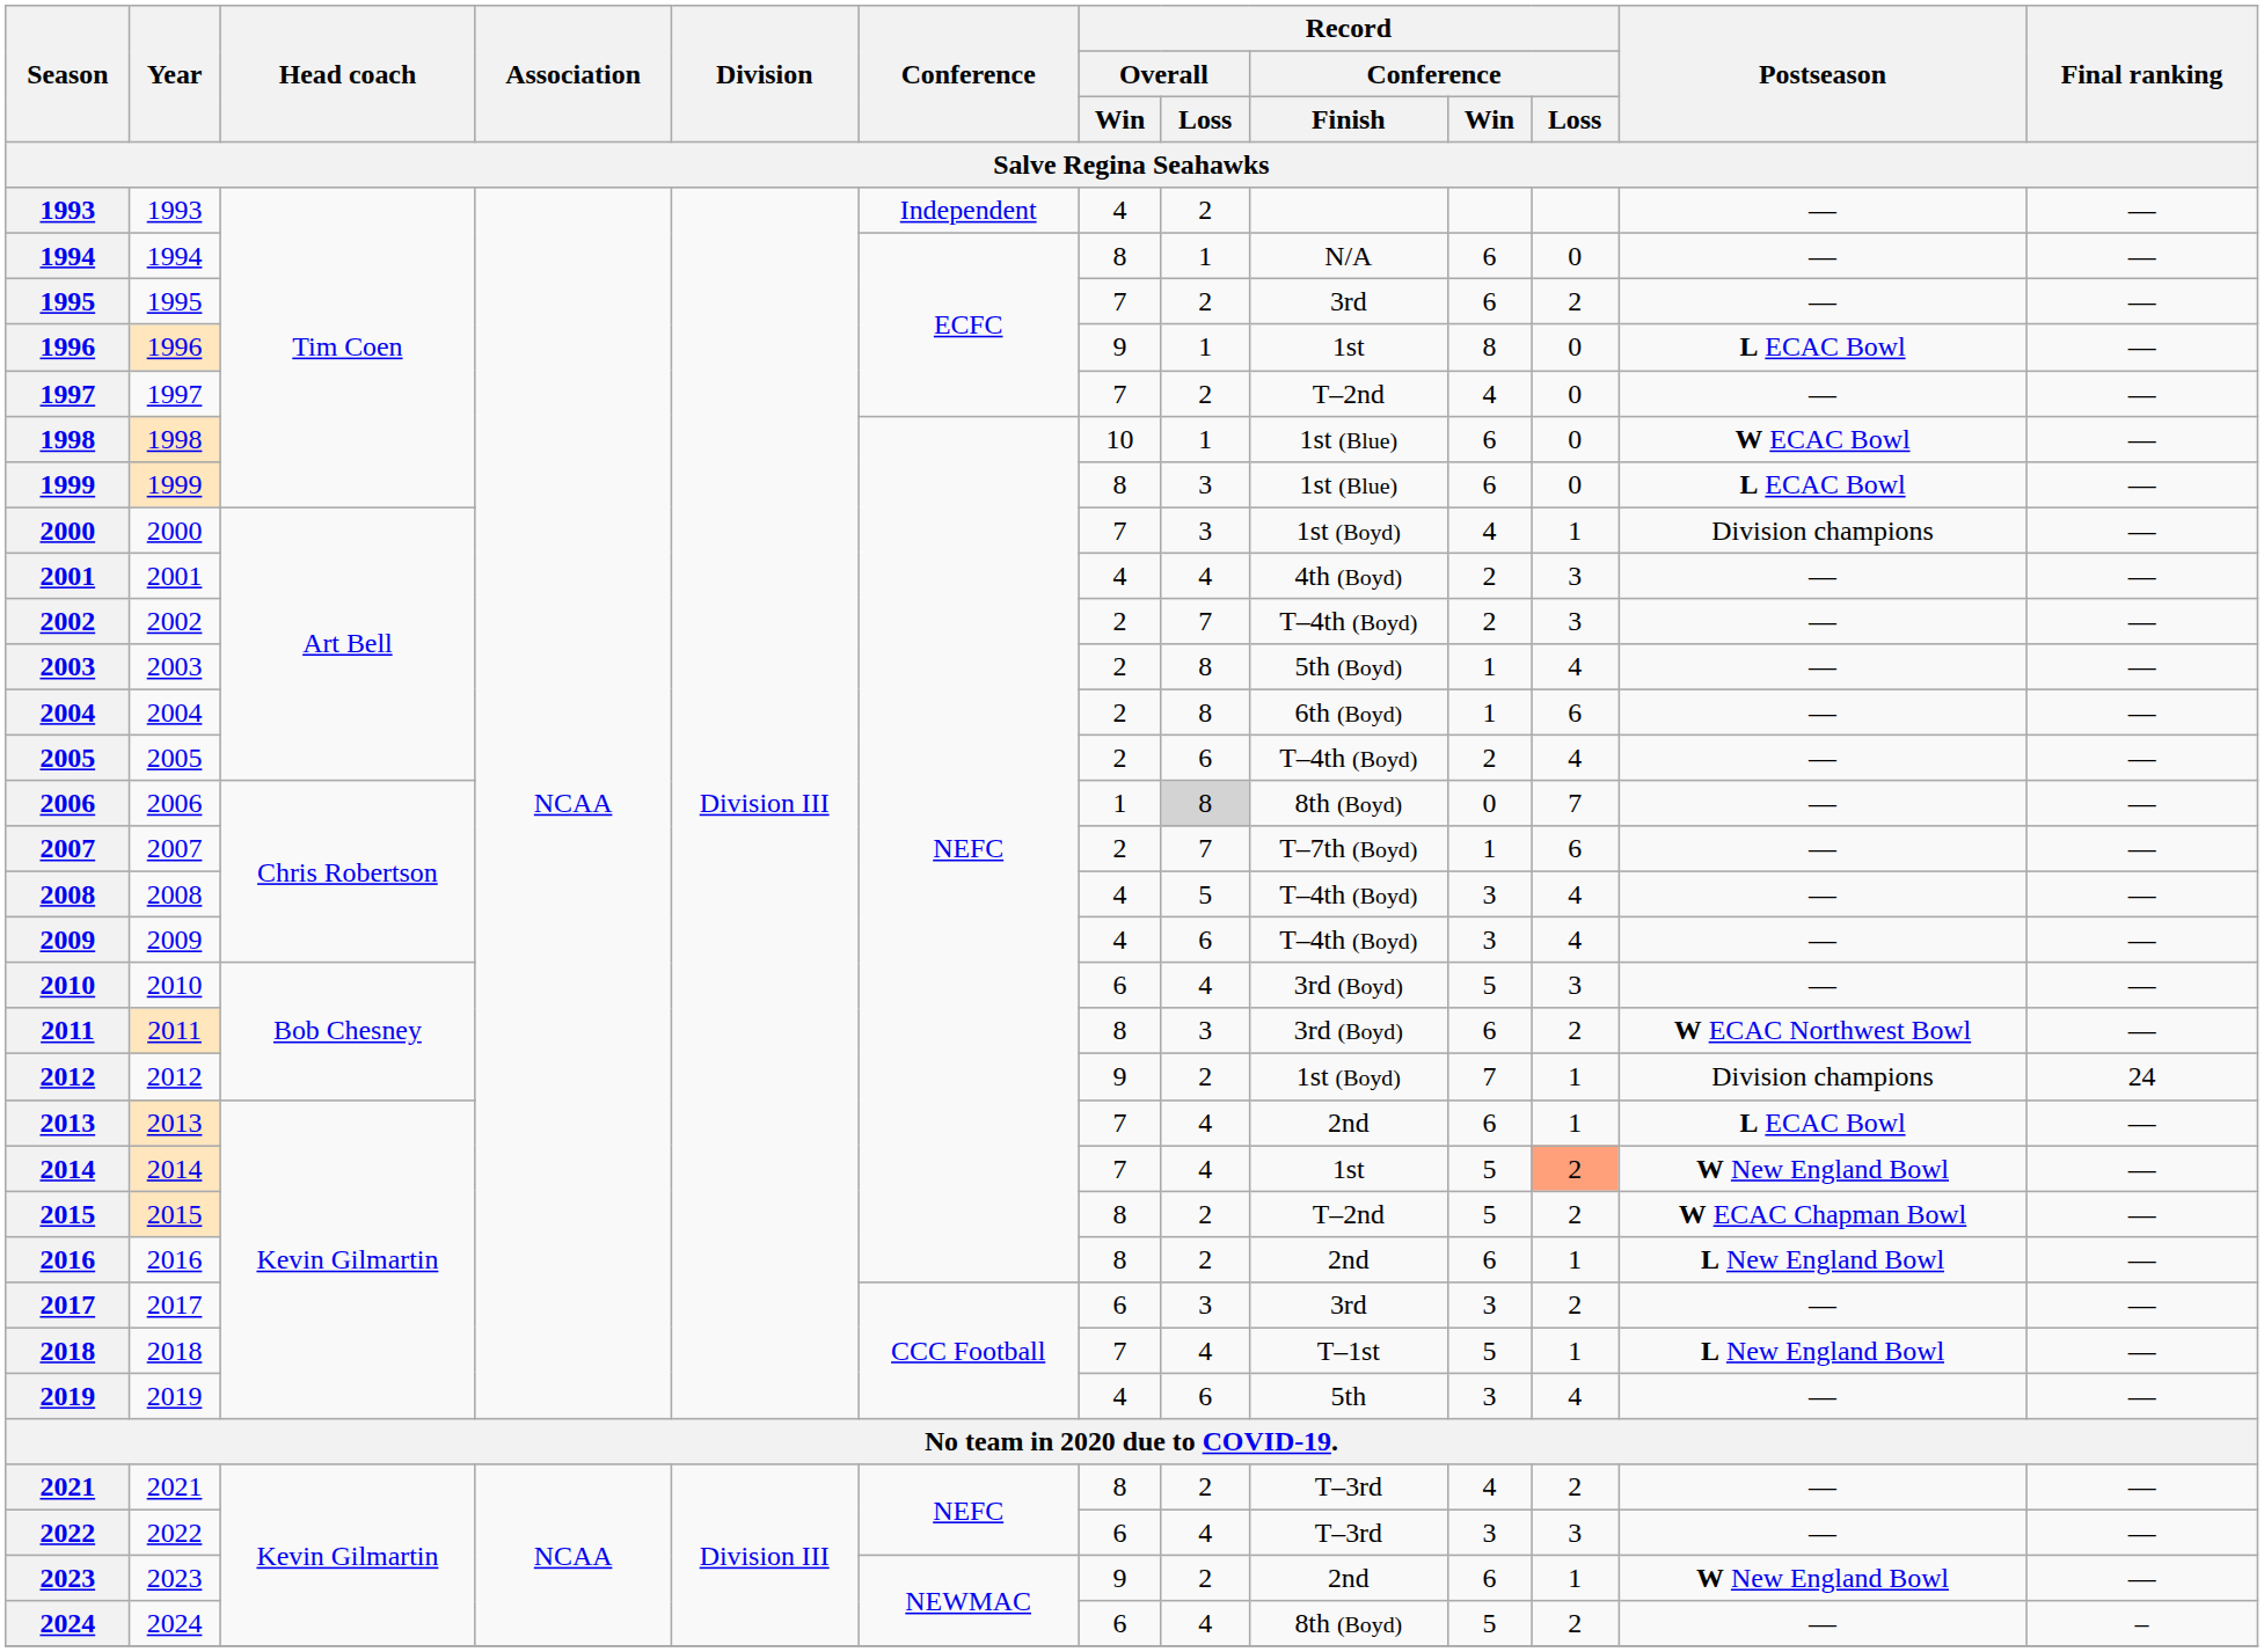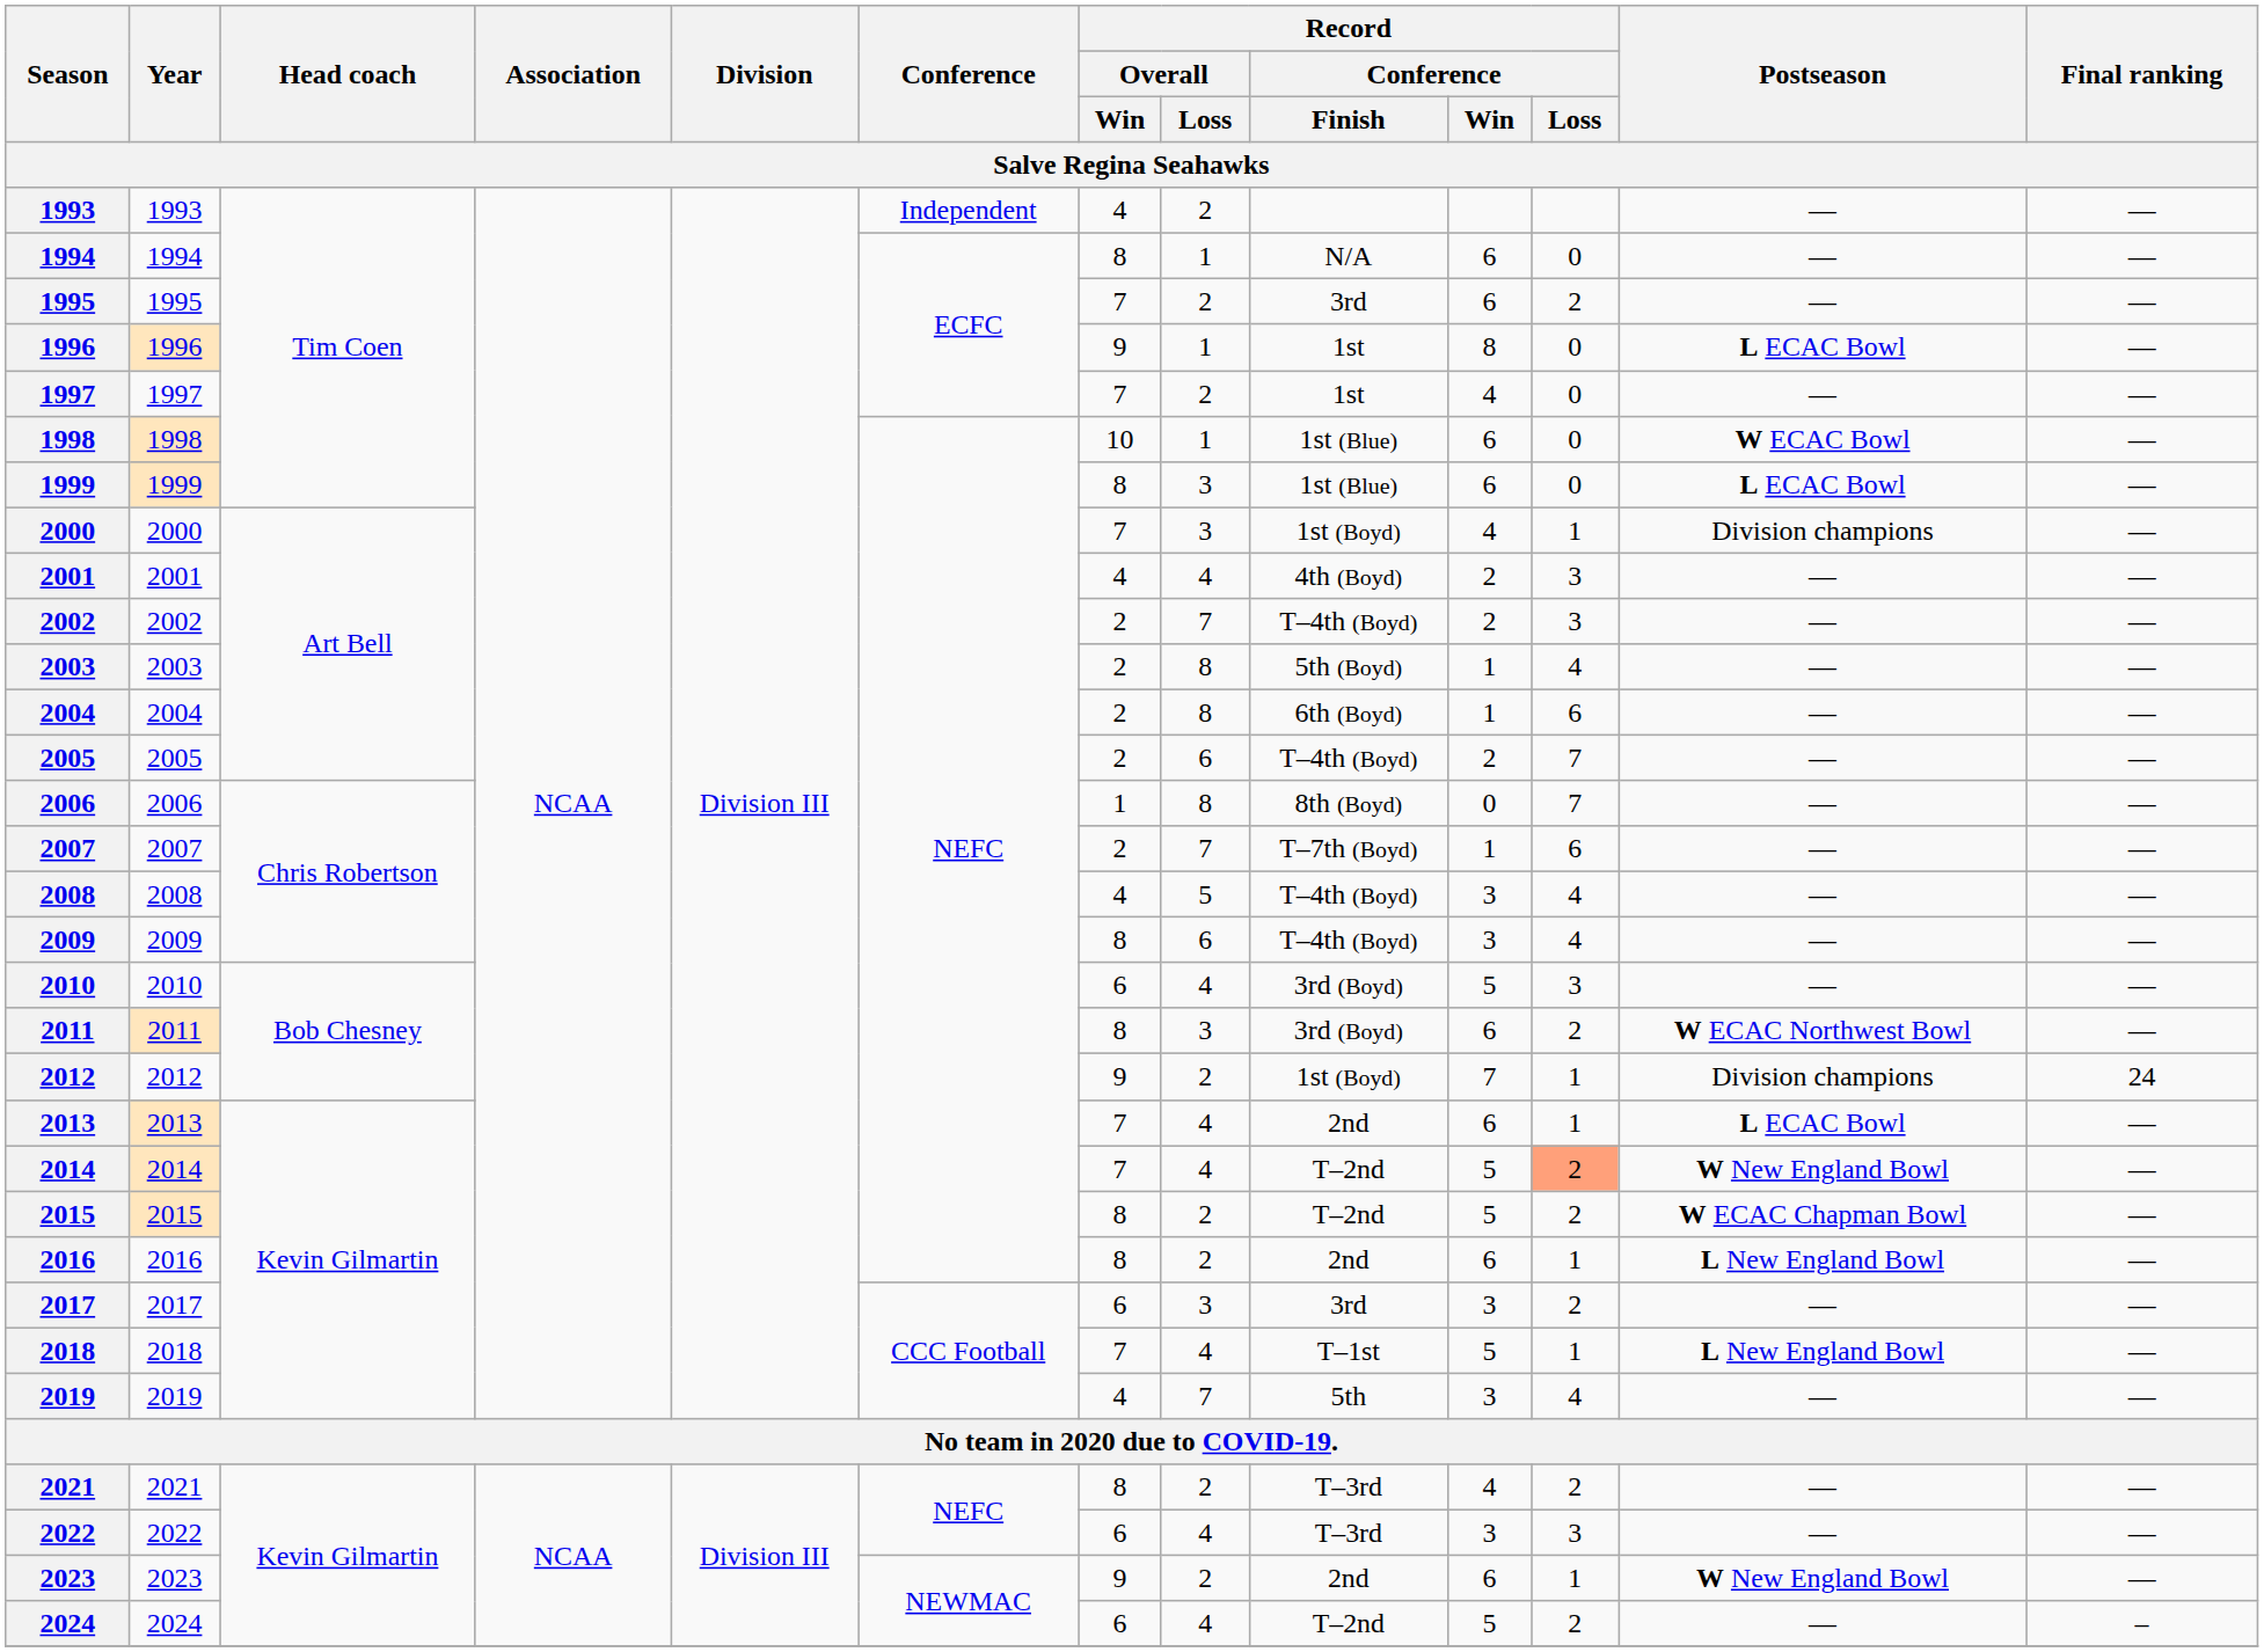row 9 | Record / Conference / Finish: T–2nd -> 1st
row 17 | Record / Conference / Loss: 4 -> 7
row 18 | Record / Overall / Loss: lightgrey background -> no background
row 21 | Record / Overall / Win: 4 -> 8
row 26 | Record / Conference / Finish: 1st -> T–2nd
row 31 | Record / Overall / Loss: 6 -> 7
row 36 | Record / Conference / Finish: 8th (Boyd) -> T–2nd
